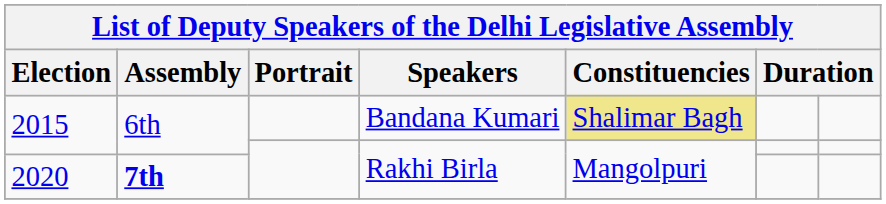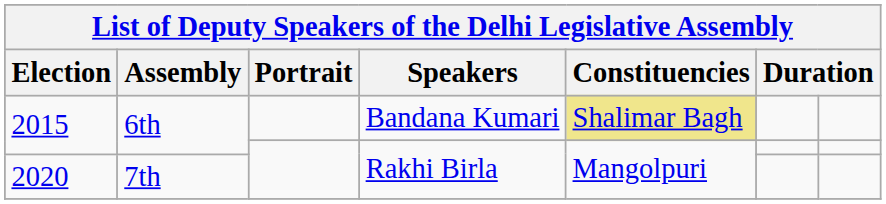2020 | Assembly: bold -> normal
